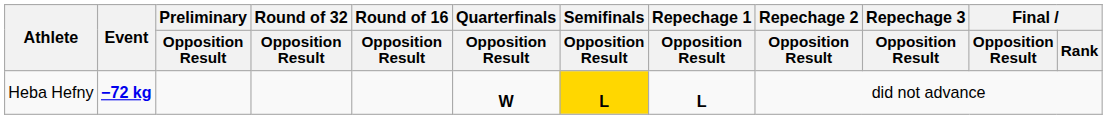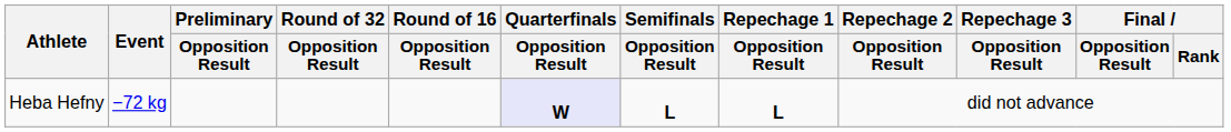Heba Hefny | Event: bold -> normal
Heba Hefny | Quarterfinals / Opposition Result: no background -> lavender background
Heba Hefny | Semifinals / Opposition Result: gold background -> no background
